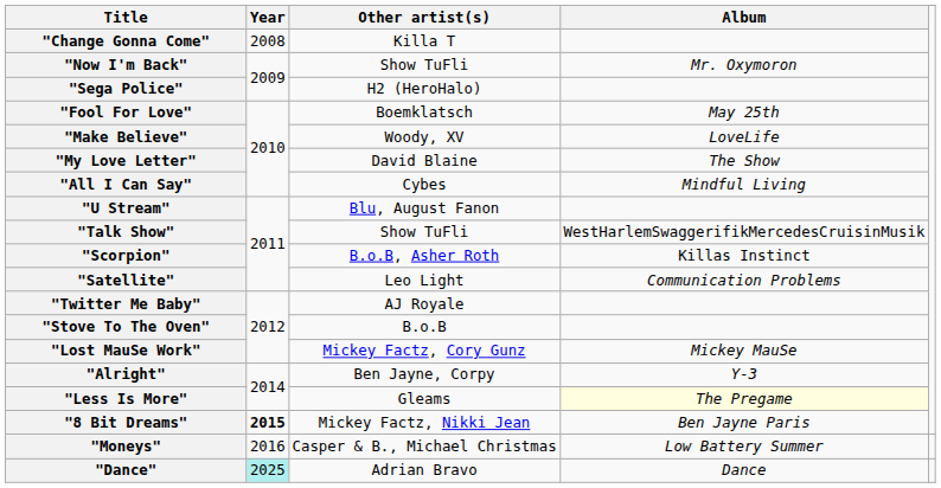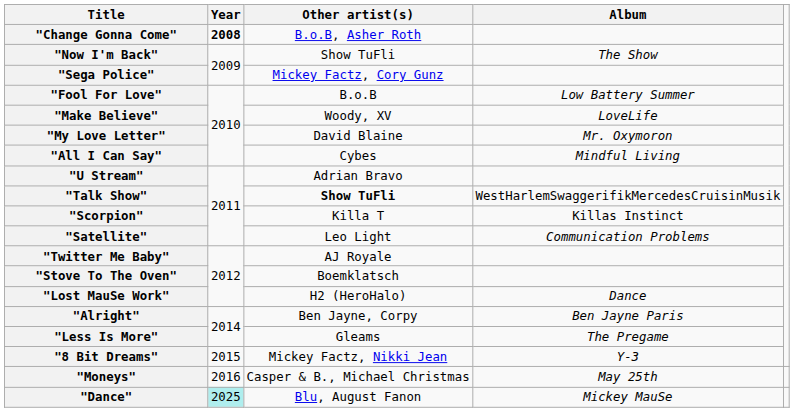"Change Gonna Come" | Year: normal -> bold
"Change Gonna Come" | Other artist(s): Killa T -> B.o.B, Asher Roth
"Now I'm Back" | Album: Mr. Oxymoron -> The Show
"Sega Police" | Other artist(s): H2 (HeroHalo) -> Mickey Factz, Cory Gunz
"Fool For Love" | Other artist(s): Boemklatsch -> B.o.B
"Fool For Love" | Album: May 25th -> Low Battery Summer
"My Love Letter" | Album: The Show -> Mr. Oxymoron
"U Stream" | Other artist(s): Blu, August Fanon -> Adrian Bravo
"Talk Show" | Other artist(s): normal -> bold
"Scorpion" | Other artist(s): B.o.B, Asher Roth -> Killa T
"Stove To The Oven" | Other artist(s): B.o.B -> Boemklatsch
"Lost MauSe Work" | Other artist(s): Mickey Factz, Cory Gunz -> H2 (HeroHalo)
"Lost MauSe Work" | Album: Mickey MauSe -> Dance
"Alright" | Album: Y-3 -> Ben Jayne Paris
"Less Is More" | Album: lightyellow background -> no background
"8 Bit Dreams" | Year: bold -> normal
"8 Bit Dreams" | Album: Ben Jayne Paris -> Y-3
"Moneys" | Album: Low Battery Summer -> May 25th
"Dance" | Other artist(s): Adrian Bravo -> Blu, August Fanon
"Dance" | Album: Dance -> Mickey MauSe
